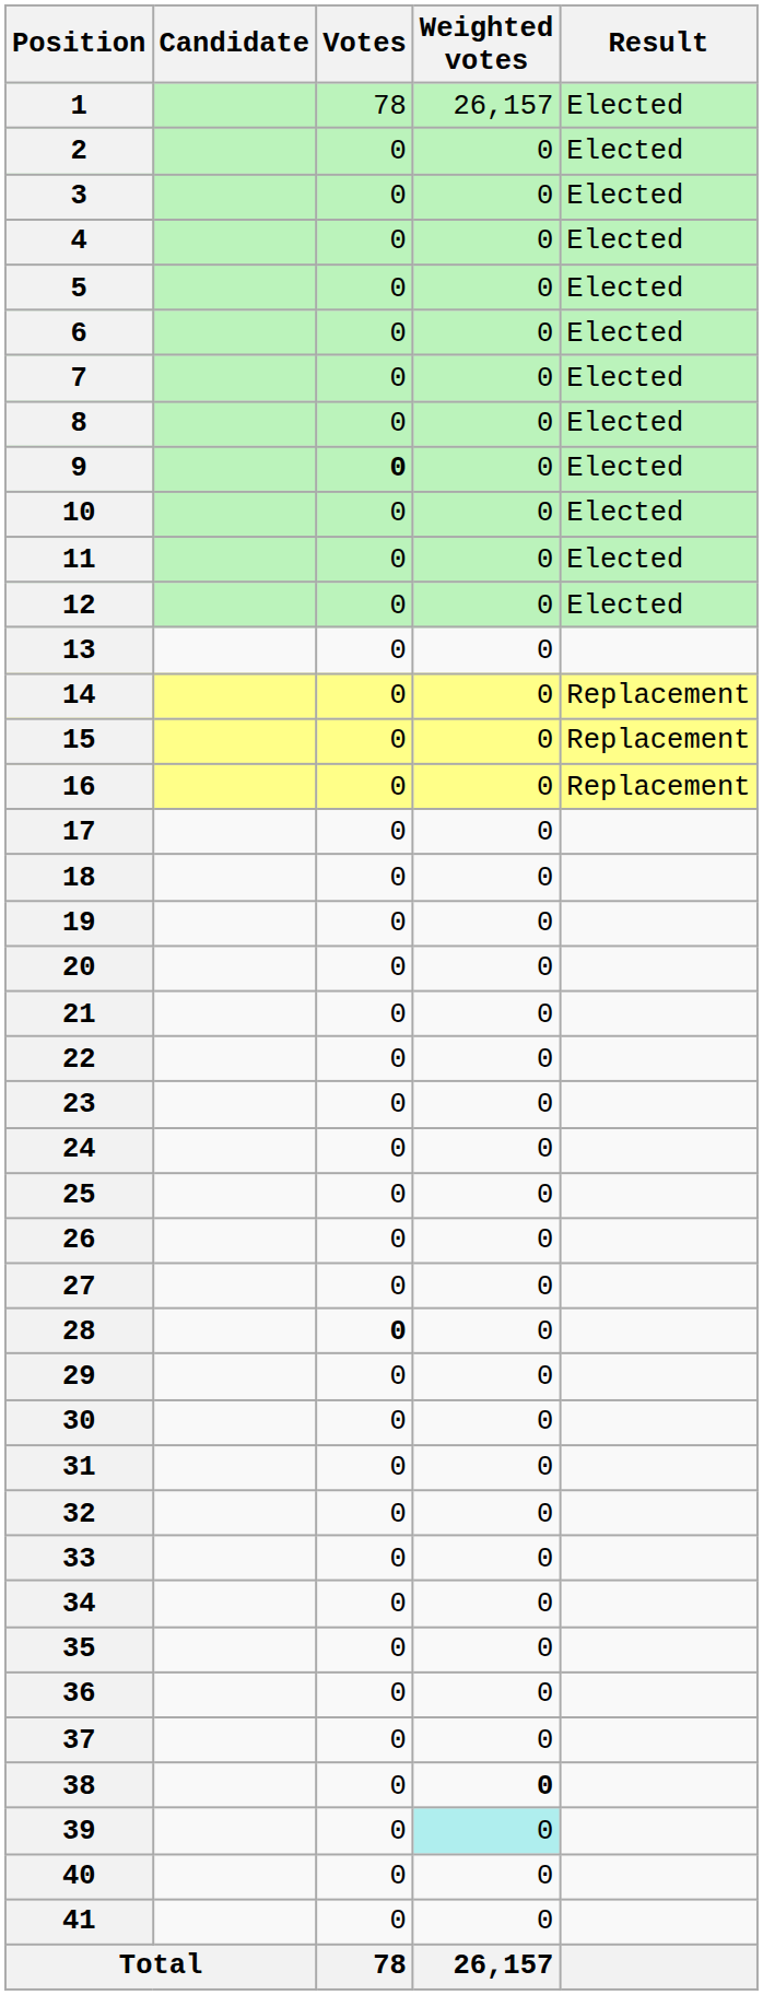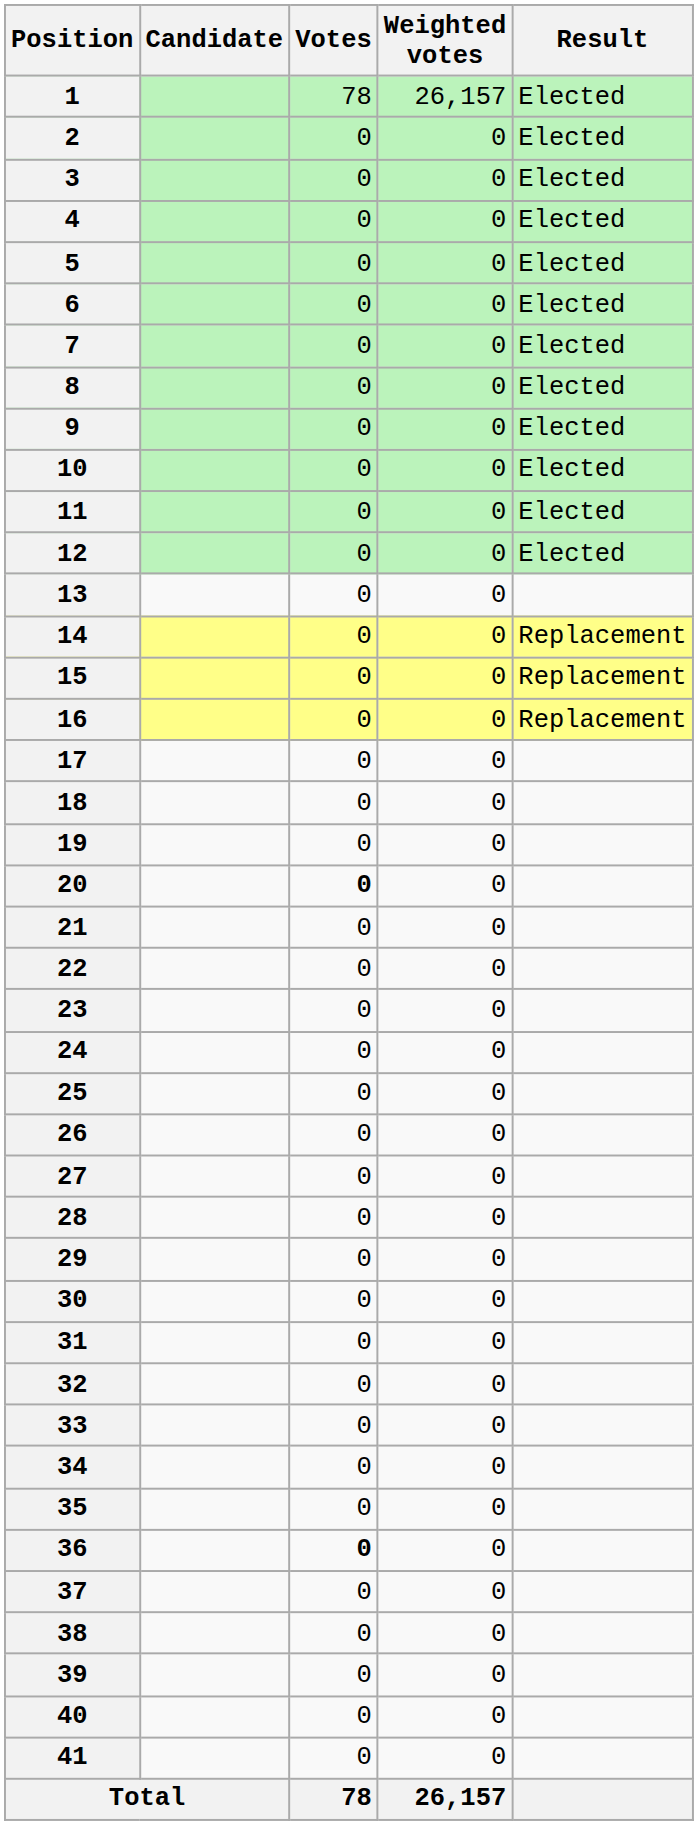9 | Votes: bold -> normal
20 | Votes: normal -> bold
28 | Votes: bold -> normal
36 | Votes: normal -> bold
38 | Weighted votes: bold -> normal
39 | Weighted votes: paleturquoise background -> no background
